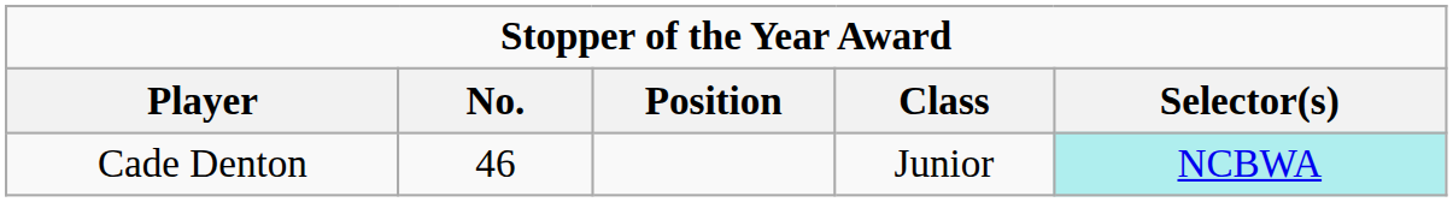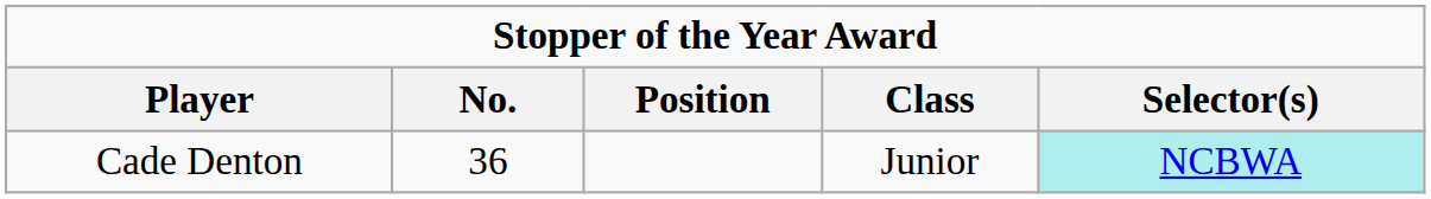Cade Denton | No.: 46 -> 36
